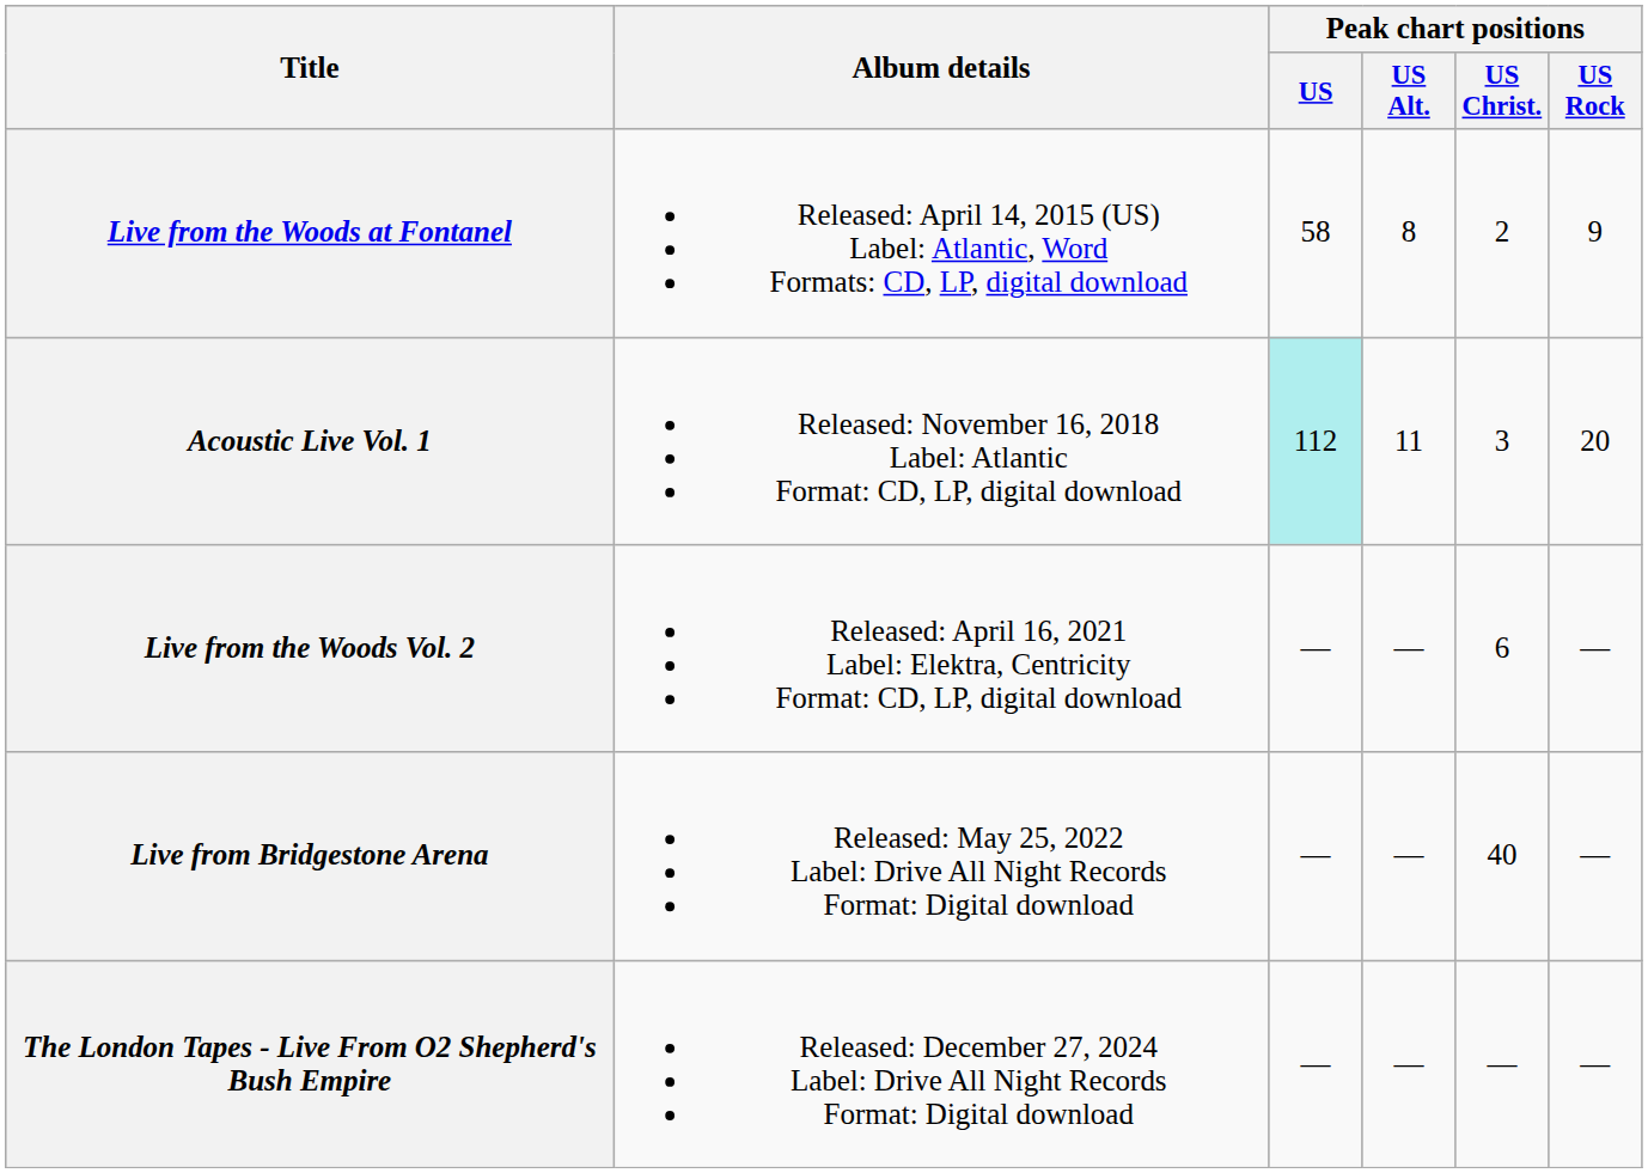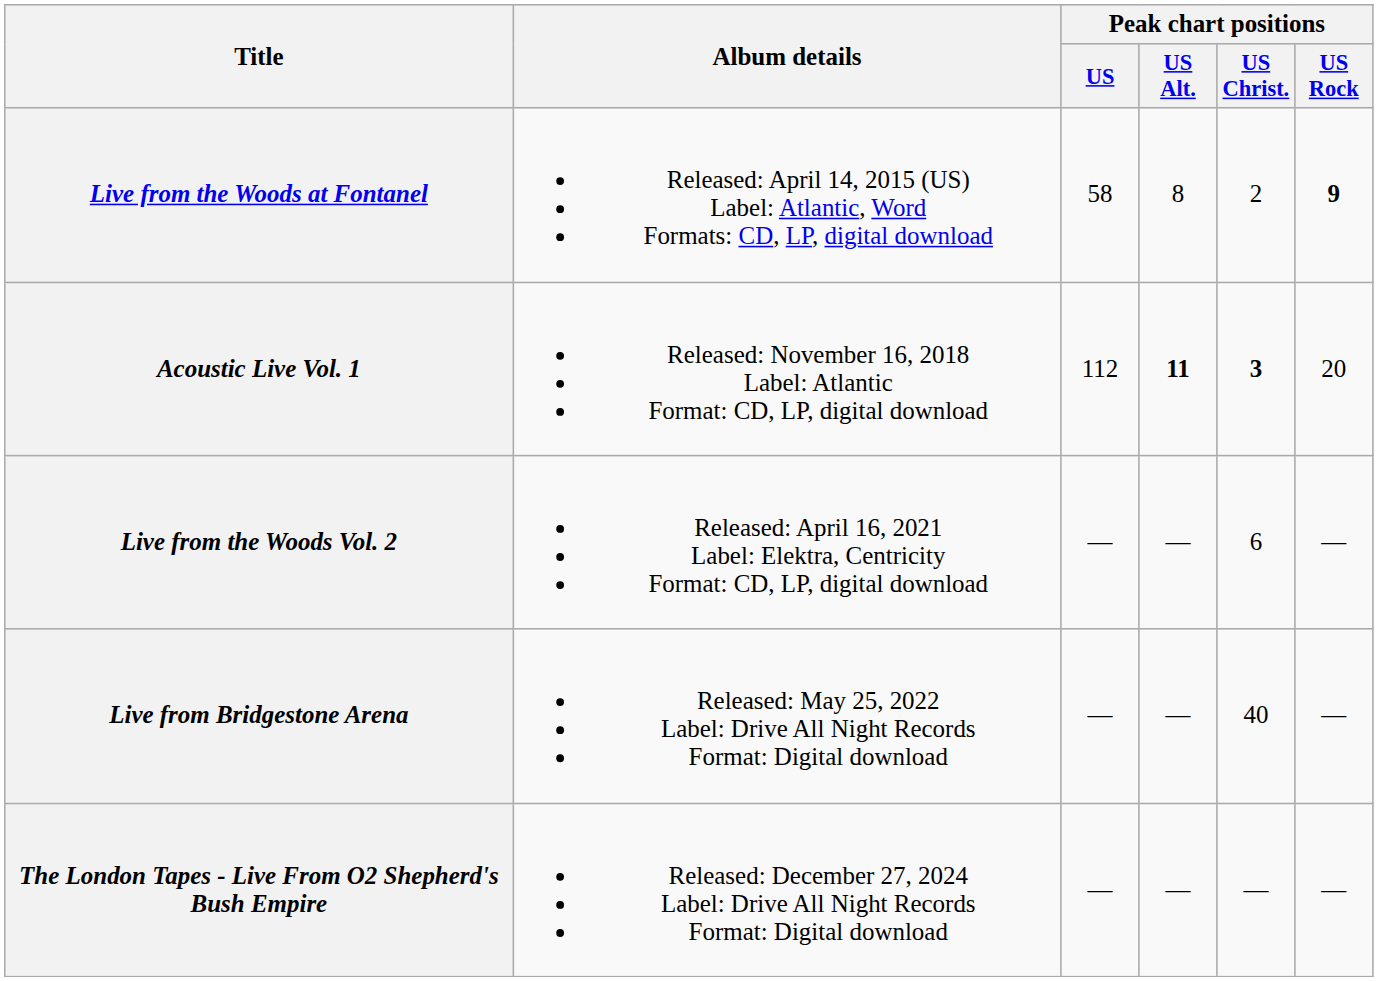Live from the Woods at Fontanel | Peak chart positions / US Rock: normal -> bold
Acoustic Live Vol. 1 | Peak chart positions / US: paleturquoise background -> no background
Acoustic Live Vol. 1 | Peak chart positions / US Alt.: normal -> bold
Acoustic Live Vol. 1 | Peak chart positions / US Christ.: normal -> bold
